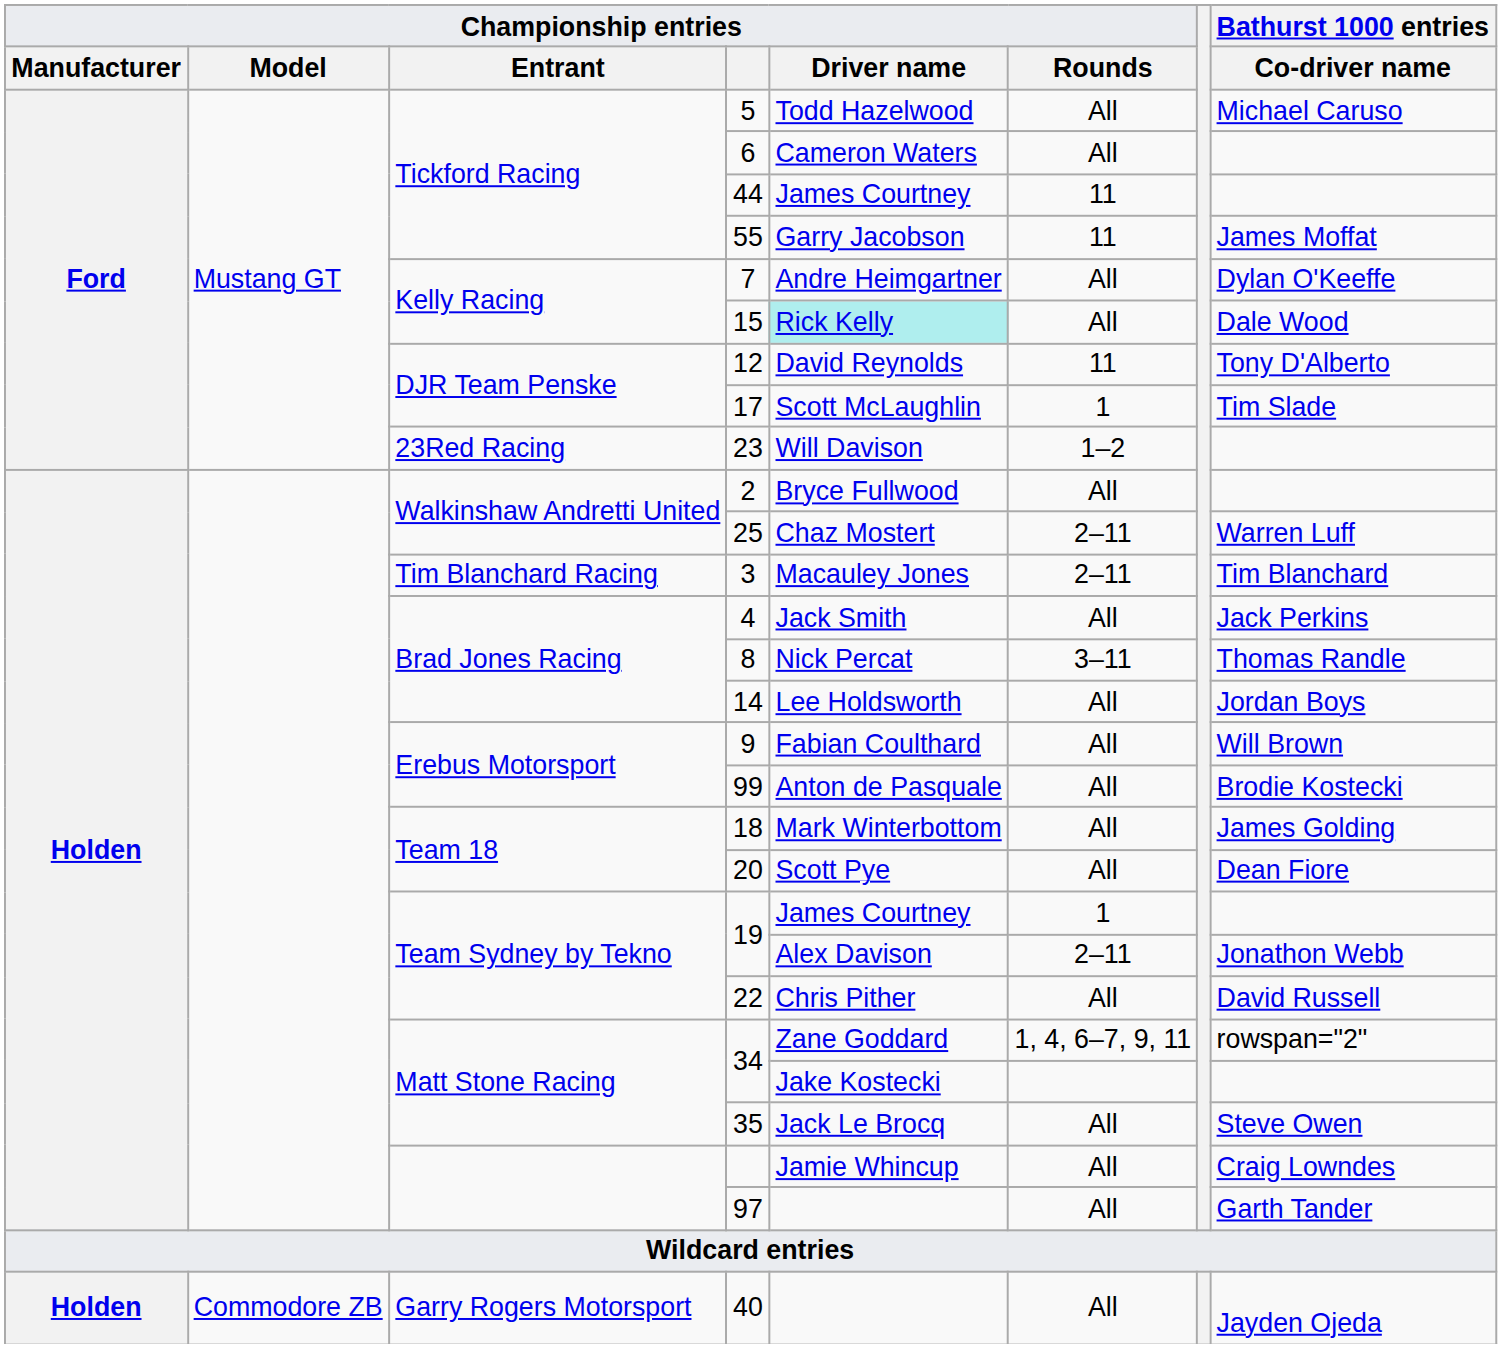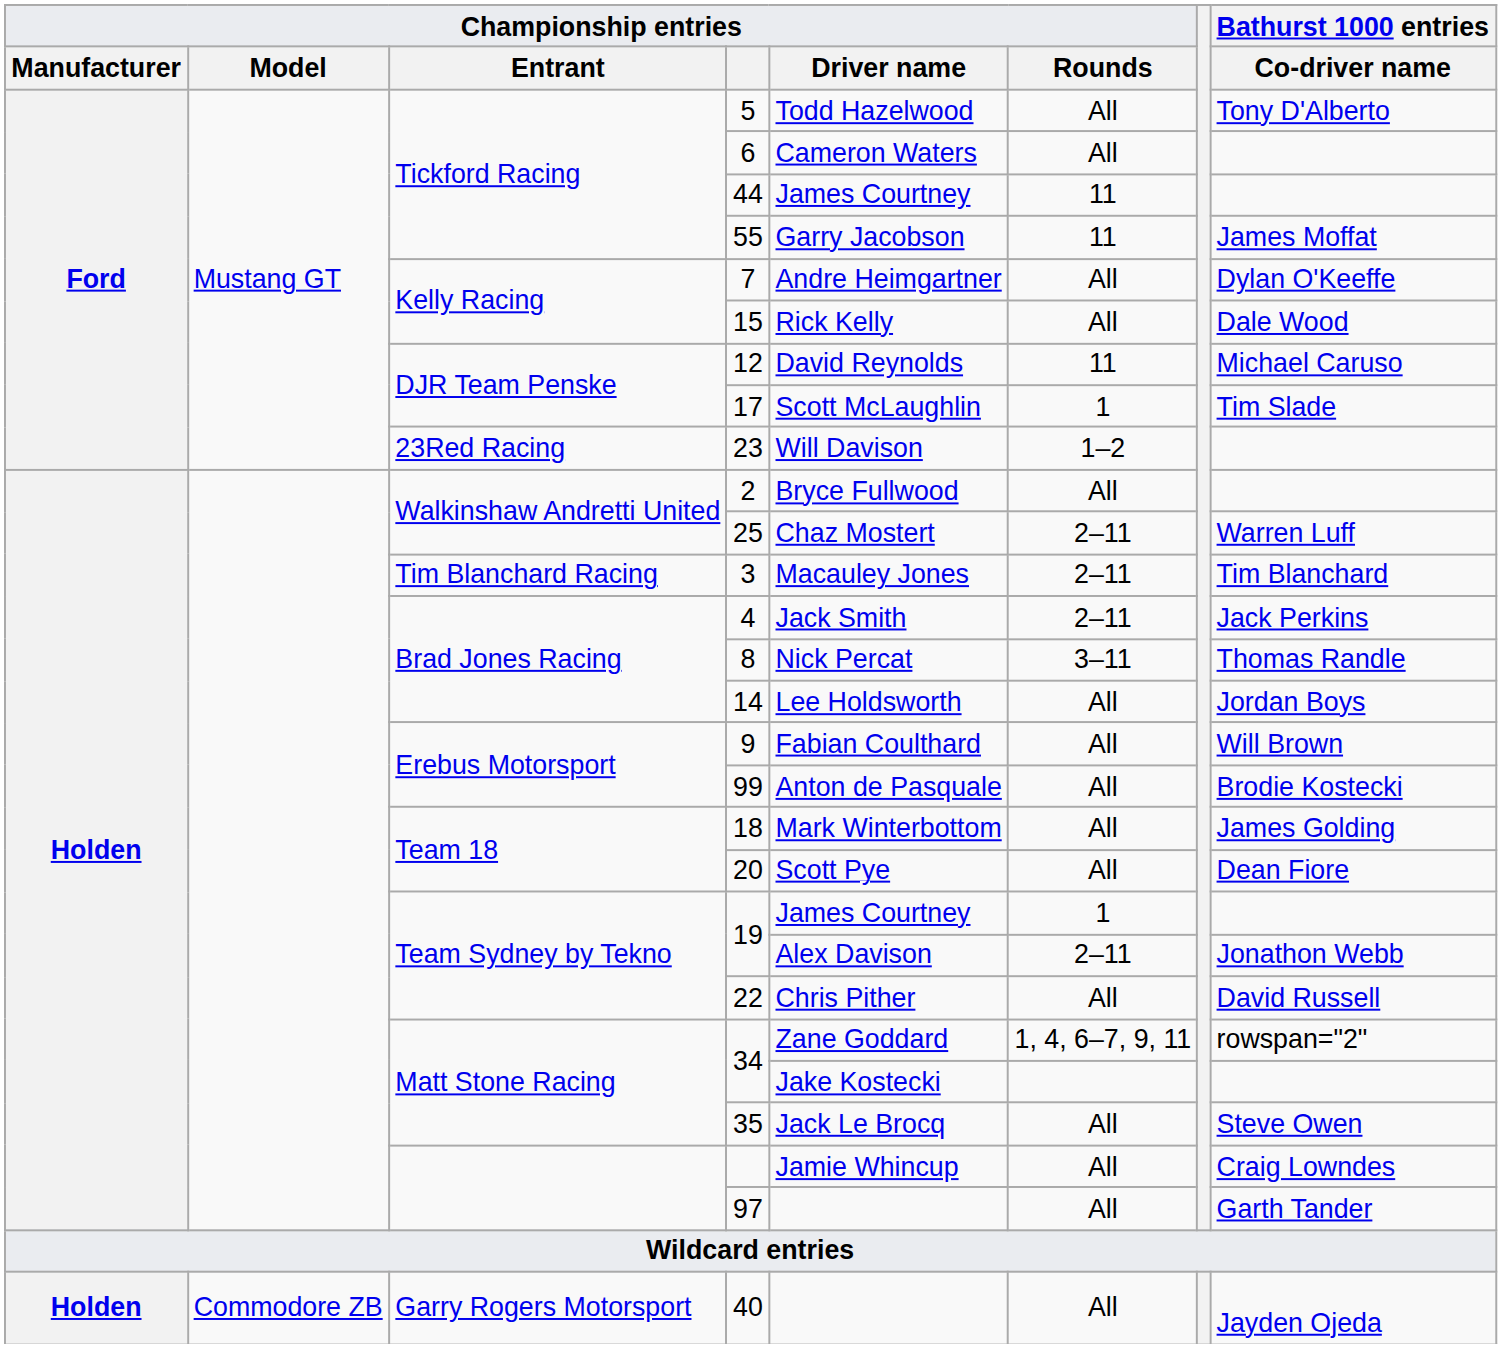5 | Bathurst 1000 entries / Co-driver name: Michael Caruso -> Tony D'Alberto
15 | Championship entries / Driver name: paleturquoise background -> no background
12 | Bathurst 1000 entries / Co-driver name: Tony D'Alberto -> Michael Caruso
4 | Championship entries / Rounds: All -> 2–11
